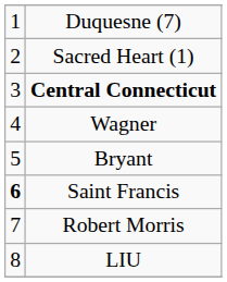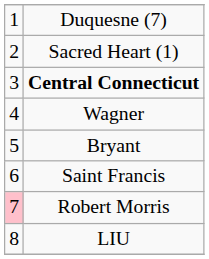Saint Francis | column 1: bold -> normal
Robert Morris | column 1: no background -> pink background
